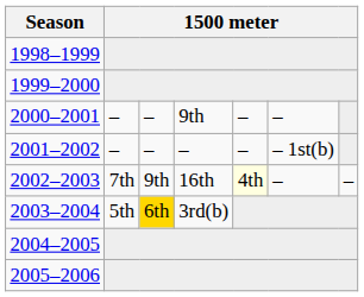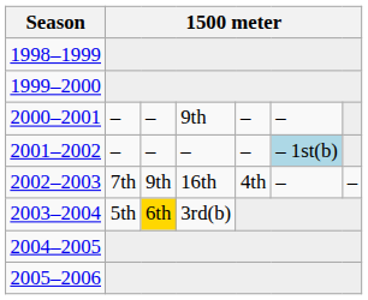2001–2002 | column 6: no background -> lightblue background
2002–2003 | column 5: lightyellow background -> no background
